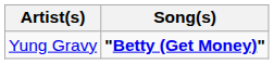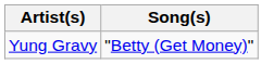Yung Gravy | Song(s): bold -> normal
